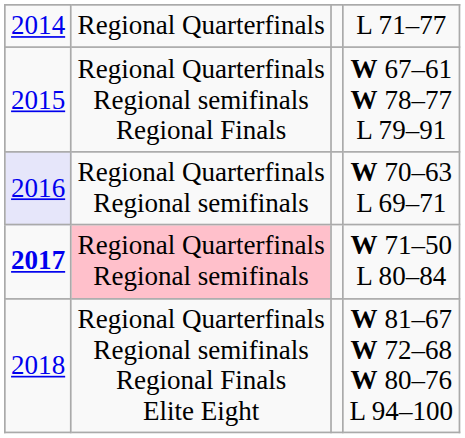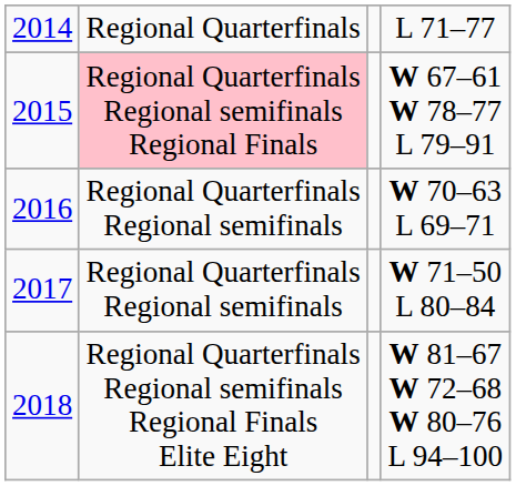W 67–61 W 78–77 L 79–91 | column 2: no background -> pink background
W 70–63 L 69–71 | column 1: lavender background -> no background
W 71–50 L 80–84 | column 1: bold -> normal
W 71–50 L 80–84 | column 2: pink background -> no background
